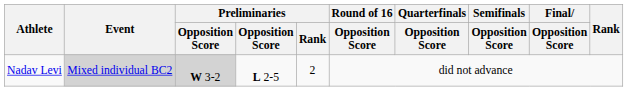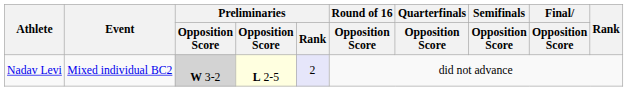Nadav Levi | Event: lightgrey background -> no background
Nadav Levi | column 4: no background -> lightyellow background
Nadav Levi | Preliminaries / Rank: no background -> lavender background
